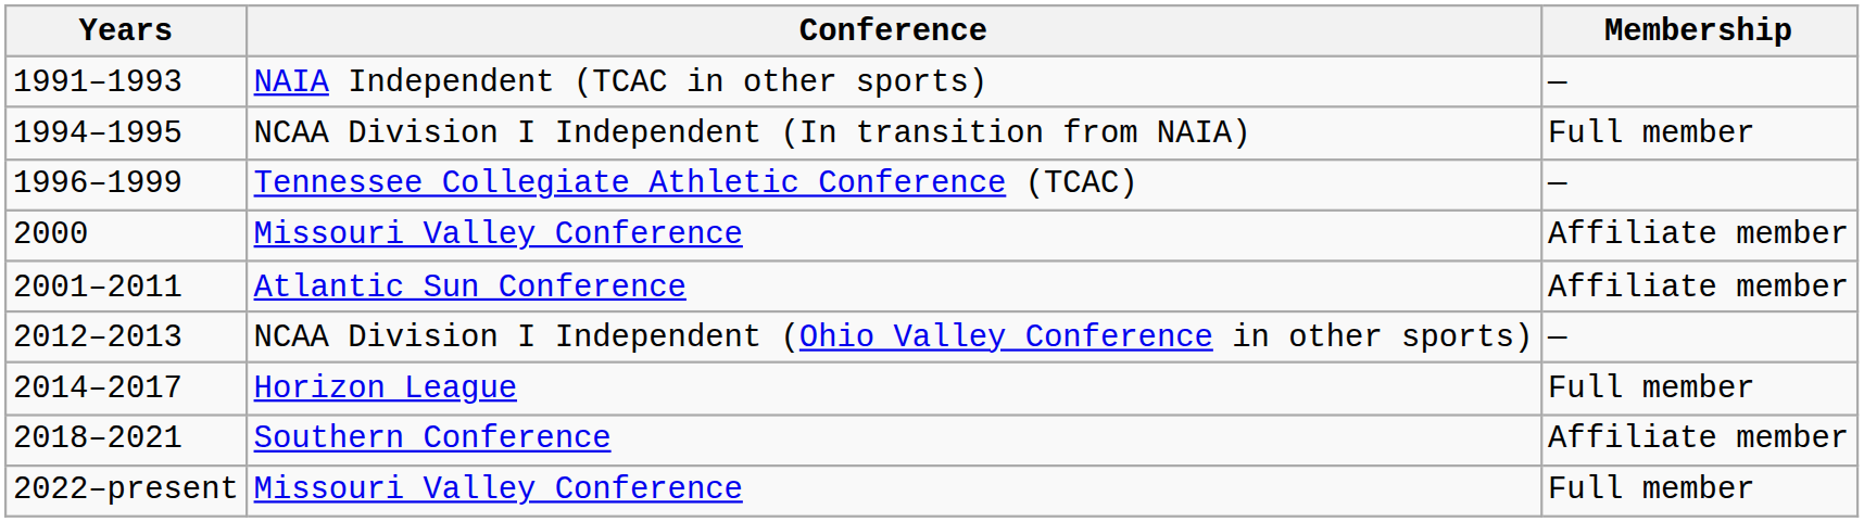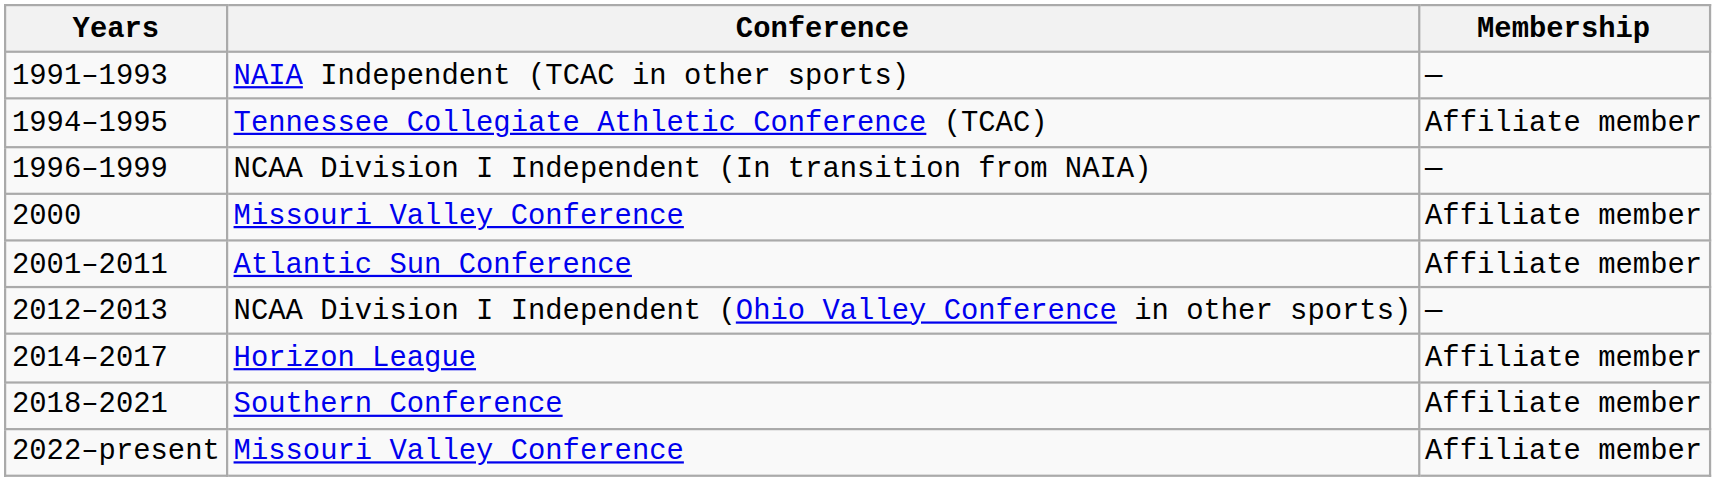1994–1995 | Conference: NCAA Division I Independent (In transition from NAIA) -> Tennessee Collegiate Athletic Conference (TCAC)
1994–1995 | Membership: Full member -> Affiliate member
1996–1999 | Conference: Tennessee Collegiate Athletic Conference (TCAC) -> NCAA Division I Independent (In transition from NAIA)
2014–2017 | Membership: Full member -> Affiliate member
2022–present | Membership: Full member -> Affiliate member
